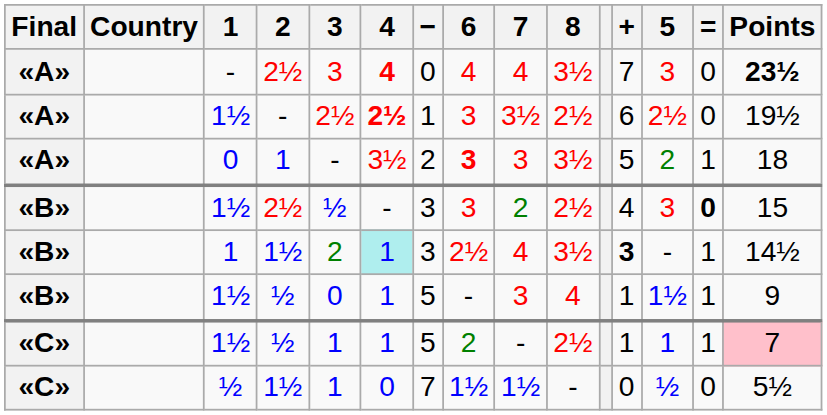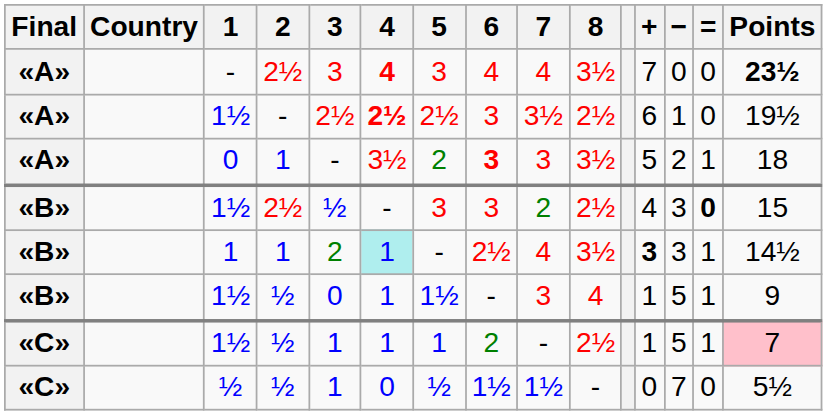columns swapped: 5 <-> −
row 6 | 2: 1½ -> 1
row 9 | 2: 1½ -> ½
